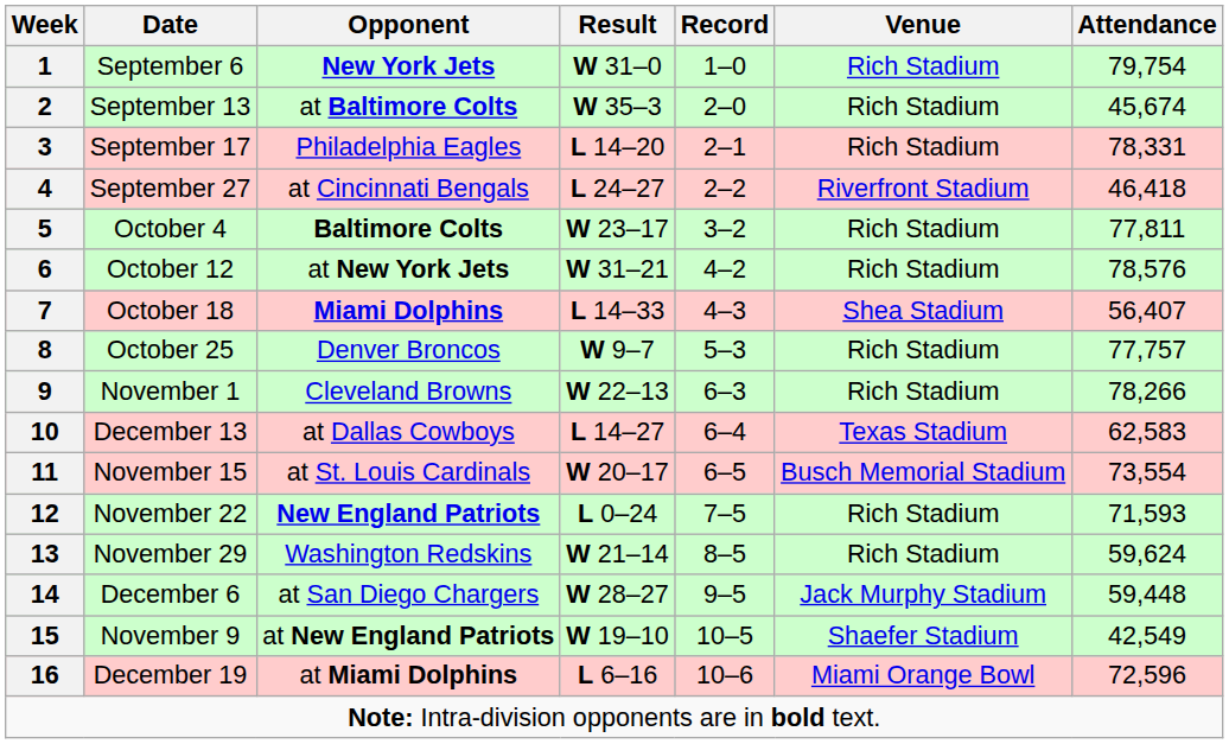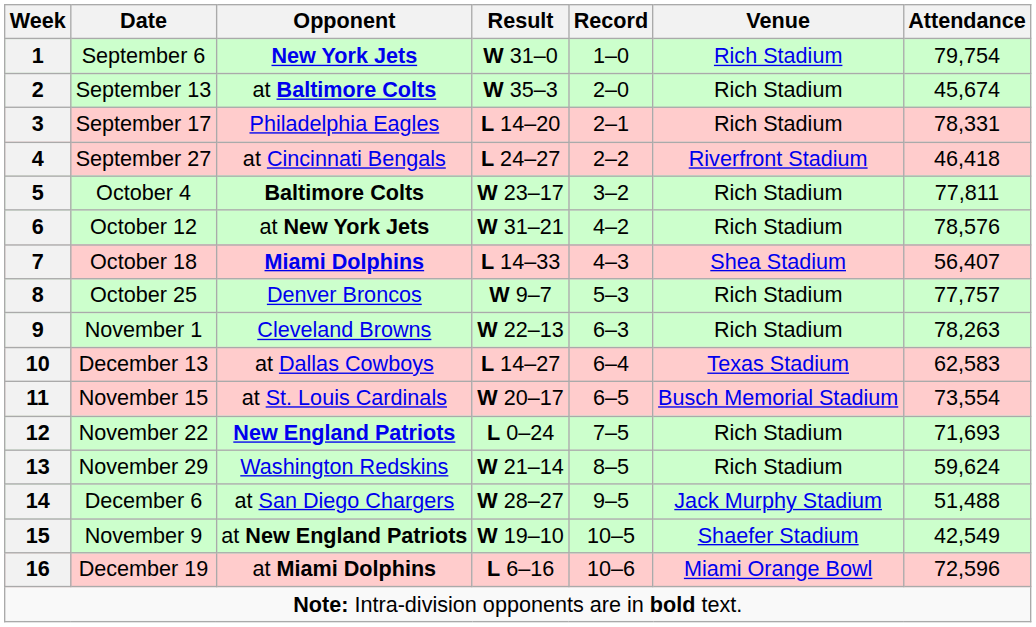9 | Attendance: 78,266 -> 78,263
12 | Attendance: 71,593 -> 71,693
14 | Attendance: 59,448 -> 51,488
